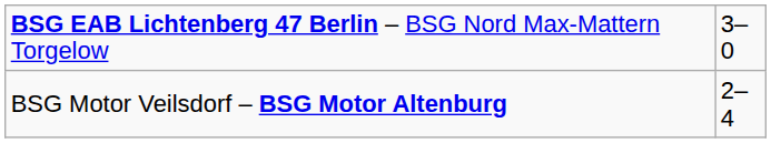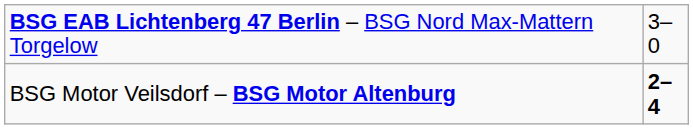BSG Motor Veilsdorf – BSG Motor Altenburg | column 2: normal -> bold
